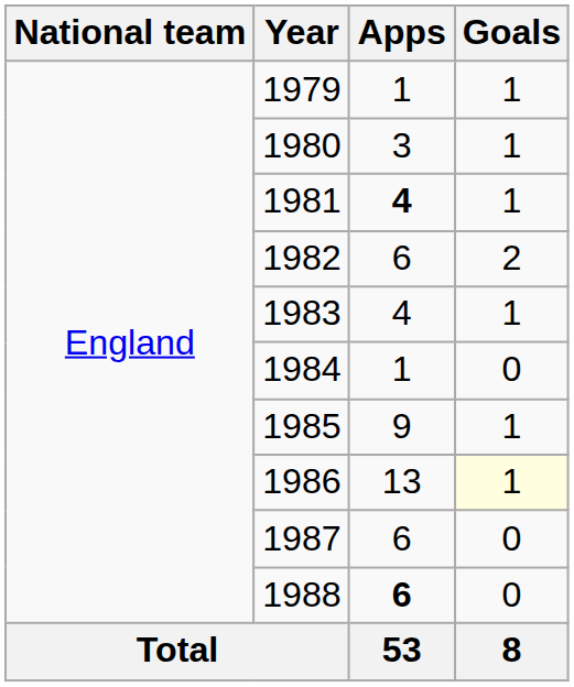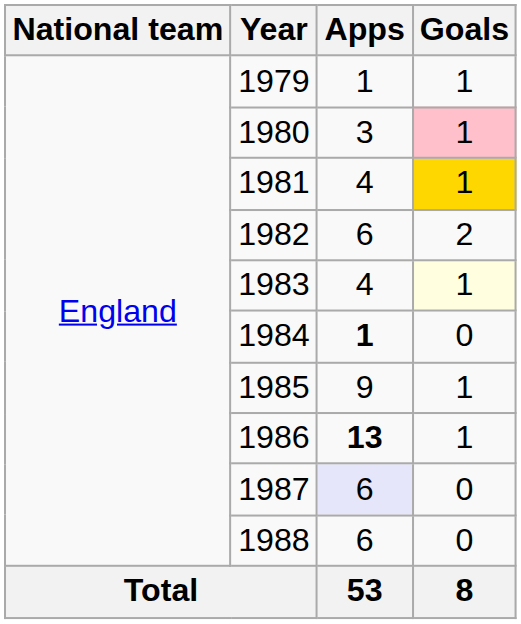1980 | Goals: no background -> pink background
1981 | Apps: bold -> normal
1981 | Goals: no background -> gold background
1983 | Goals: no background -> lightyellow background
1984 | Apps: normal -> bold
1986 | Apps: normal -> bold
1986 | Goals: lightyellow background -> no background
1987 | Apps: no background -> lavender background
1988 | Apps: bold -> normal
